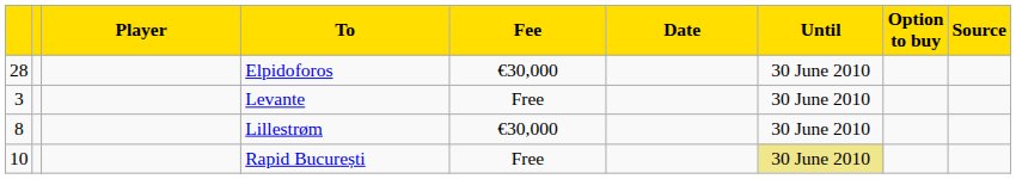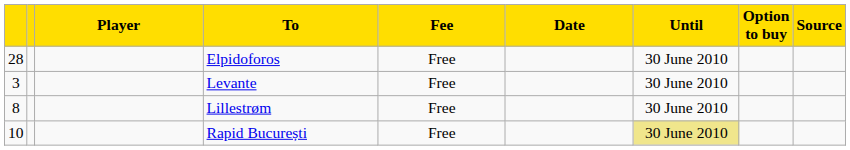Elpidoforos | Fee: €30,000 -> Free
Lillestrøm | Fee: €30,000 -> Free
